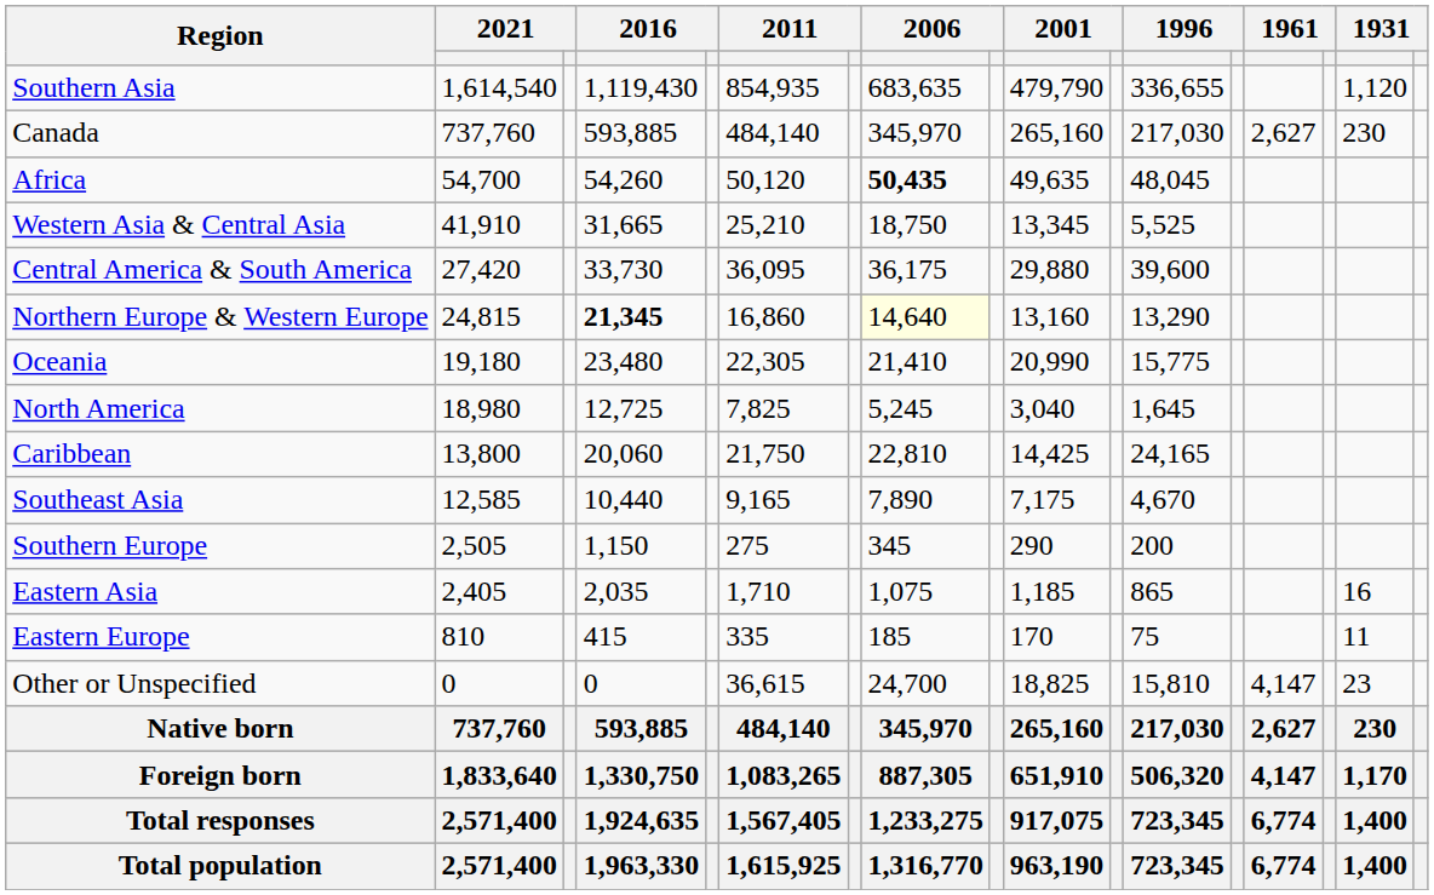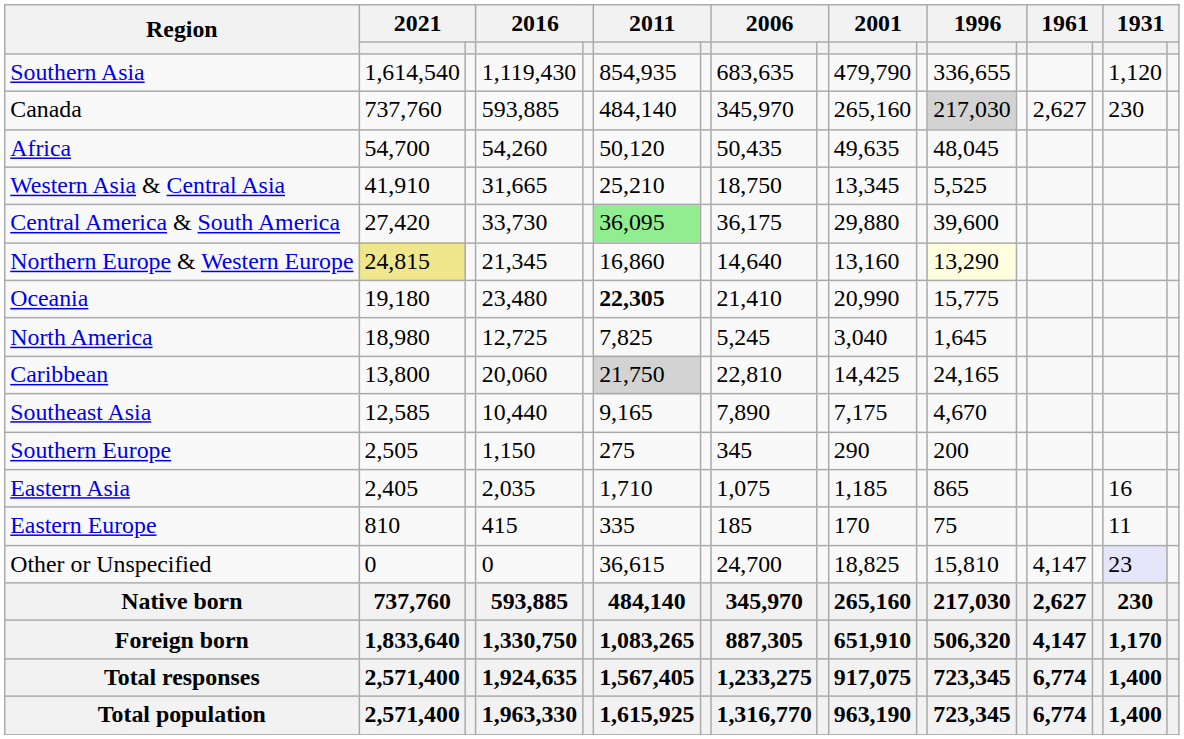Canada | column 12: no background -> lightgrey background
Africa | column 8: bold -> normal
Central America & South America | column 6: no background -> lightgreen background
Northern Europe & Western Europe | column 2: no background -> khaki background
Northern Europe & Western Europe | column 4: bold -> normal
Northern Europe & Western Europe | column 8: lightyellow background -> no background
Northern Europe & Western Europe | column 12: no background -> lightyellow background
Oceania | column 6: normal -> bold
Caribbean | column 6: no background -> lightgrey background
Other or Unspecified | column 16: no background -> lavender background
